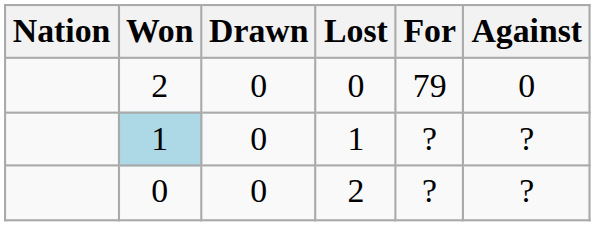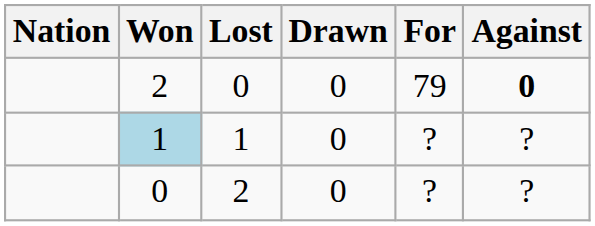columns swapped: Drawn <-> Lost
row 2 | Against: normal -> bold
